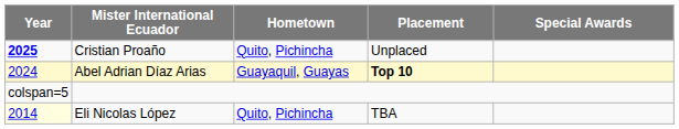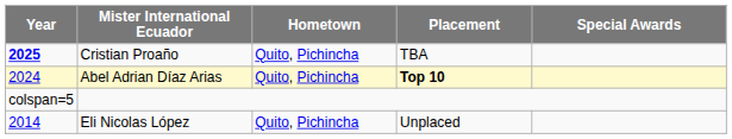Cristian Proaño | Placement: Unplaced -> TBA
Abel Adrian Díaz Arias | Hometown: Guayaquil, Guayas -> Quito, Pichincha
Eli Nicolas López | Year: lightyellow background -> no background
Eli Nicolas López | Placement: TBA -> Unplaced
